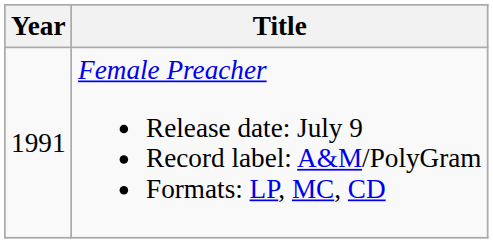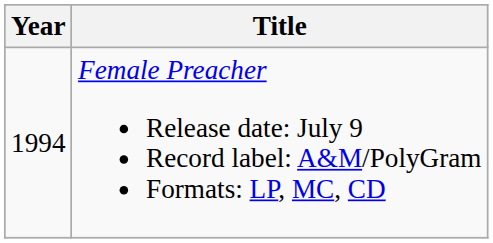row 2 | Year: 1991 -> 1994
